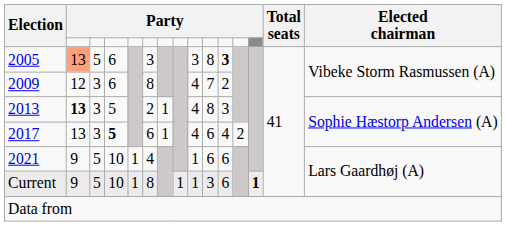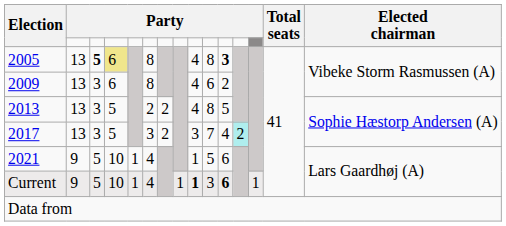2005 | column 2: lightsalmon background -> no background
2005 | column 3: normal -> bold
2005 | column 4: no background -> khaki background
2005 | column 6: 3 -> 8
2005 | column 9: 3 -> 4
2009 | column 2: 12 -> 13
2009 | column 10: 7 -> 6
2013 | column 2: bold -> normal
2013 | column 7: 1 -> 2
2013 | column 11: 3 -> 5
2017 | column 4: bold -> normal
2017 | column 6: 6 -> 3
2017 | column 7: 1 -> 2
2017 | column 9: 4 -> 3
2017 | column 10: 6 -> 7
2017 | column 12: no background -> paleturquoise background
2021 | column 10: 6 -> 5
Current | column 6: 8 -> 4
Current | column 9: normal -> bold
Current | column 11: normal -> bold
Current | column 13: bold -> normal
